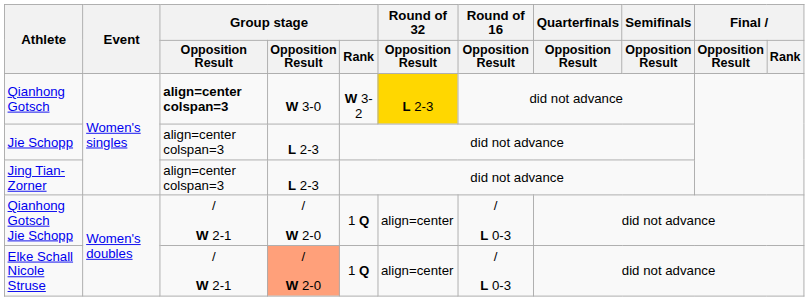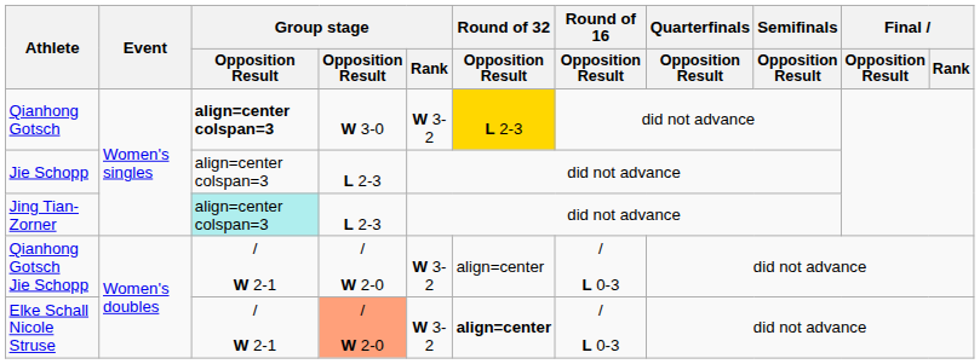Jing Tian-Zorner | column 3: no background -> paleturquoise background
Qianhong Gotsch Jie Schopp | Group stage / Rank: 1 Q -> W 3-2
Elke Schall Nicole Struse | Group stage / Rank: 1 Q -> W 3-2
Elke Schall Nicole Struse | Round of 32 / Opposition Result: normal -> bold
